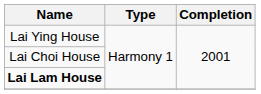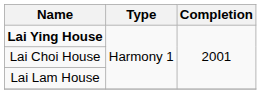Lai Ying House | Name: normal -> bold
Lai Lam House | Name: bold -> normal
